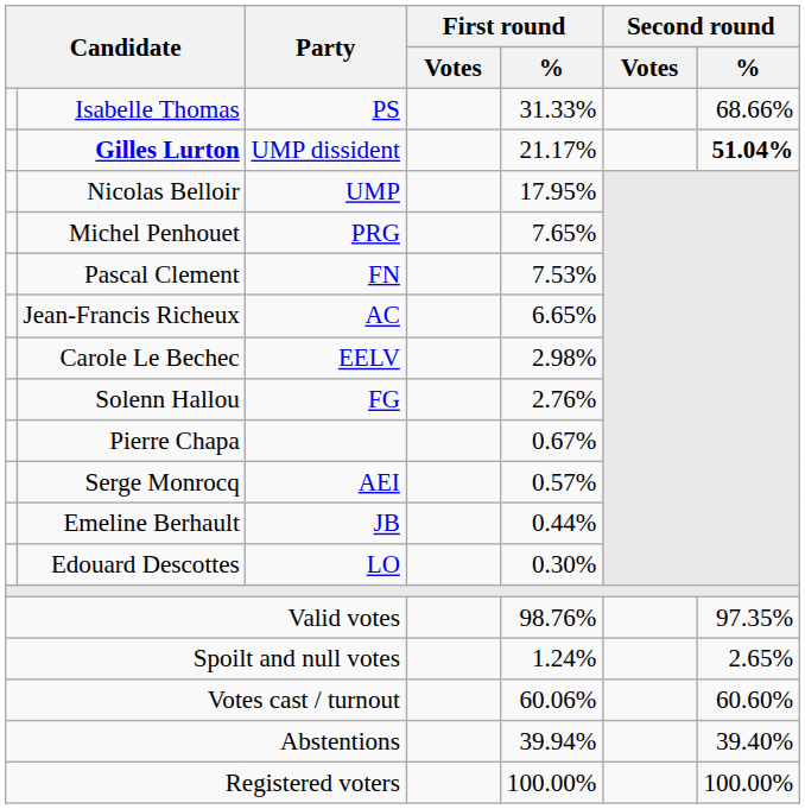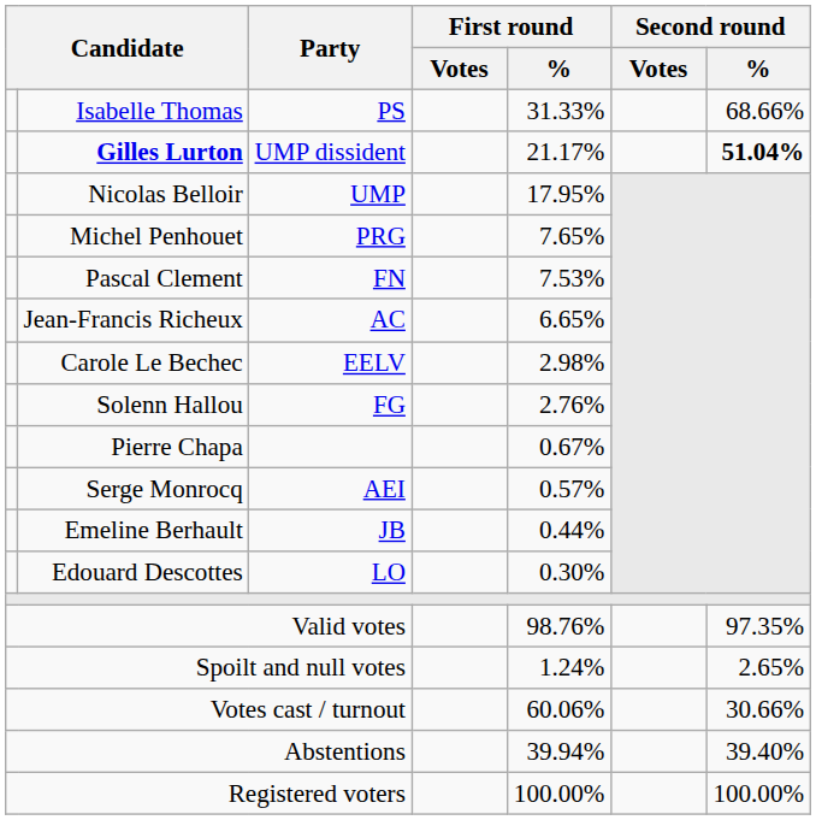Votes cast / turnout | Second round / %: 60.60% -> 30.66%
